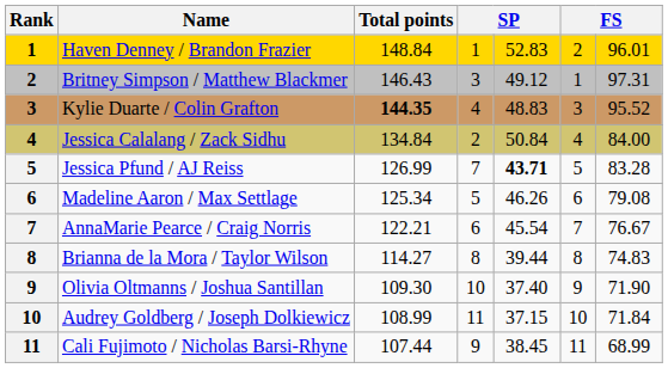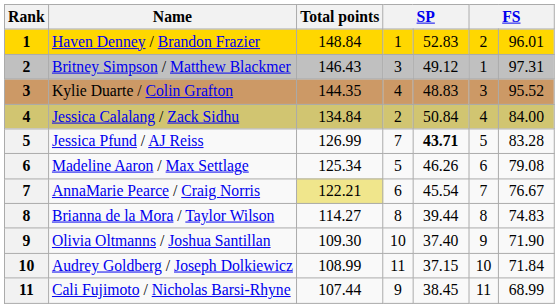Kylie Duarte / Colin Grafton | Total points: bold -> normal
AnnaMarie Pearce / Craig Norris | Total points: no background -> khaki background
